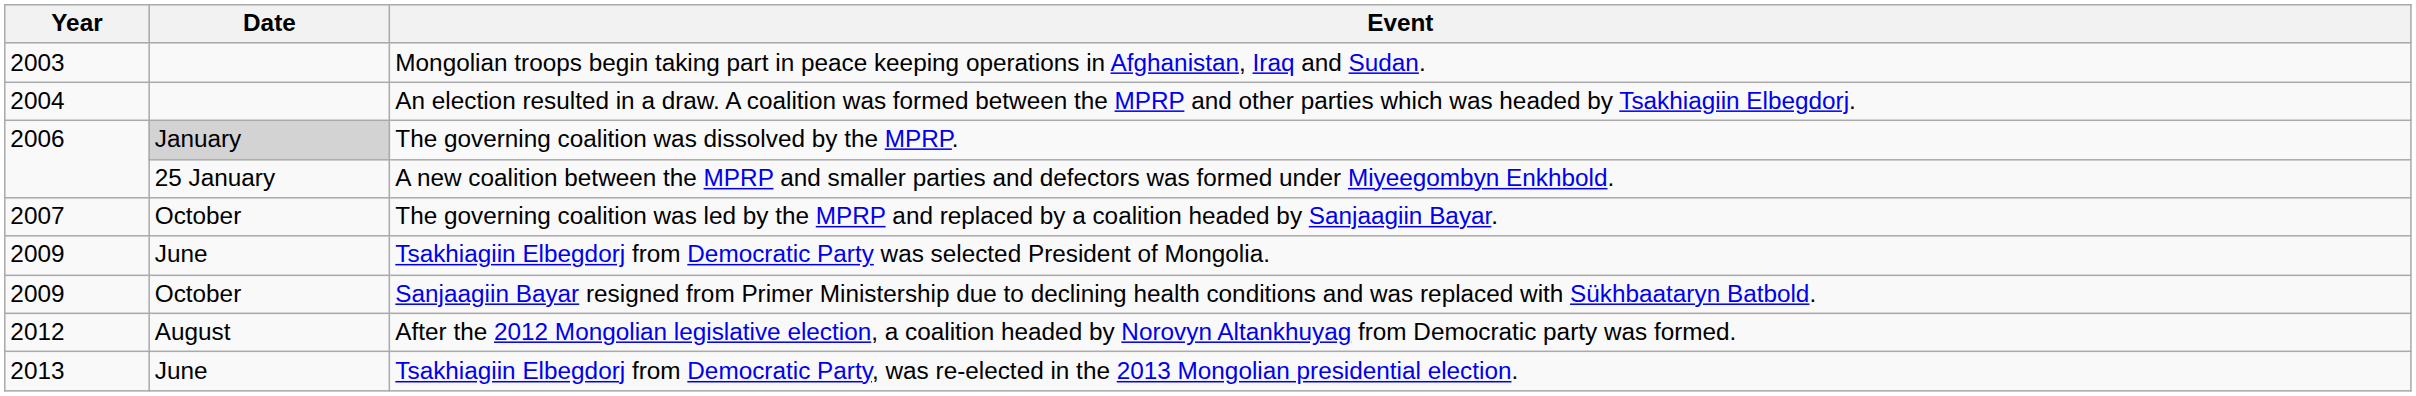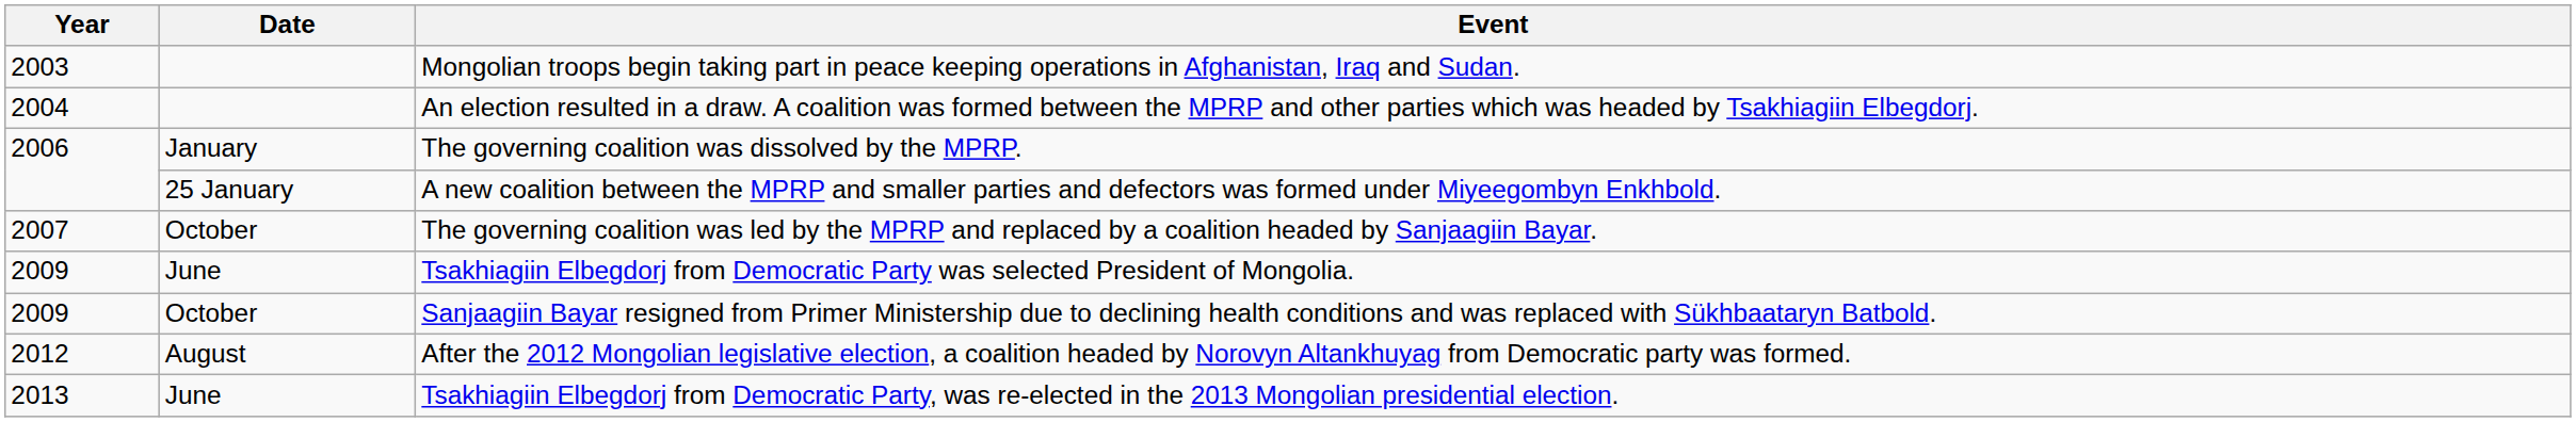The governing coalition was dissolved by the MPRP. | Date: lightgrey background -> no background
